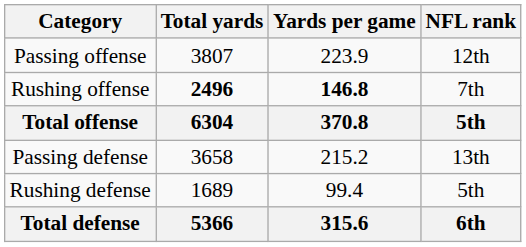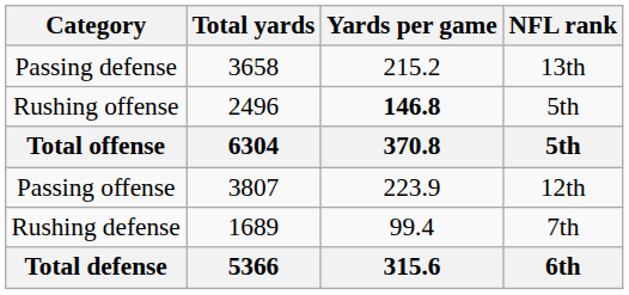rows swapped: Passing offense <-> Passing defense
Rushing offense | Total yards: bold -> normal
Rushing offense | NFL rank: 7th -> 5th
Rushing defense | NFL rank: 5th -> 7th
